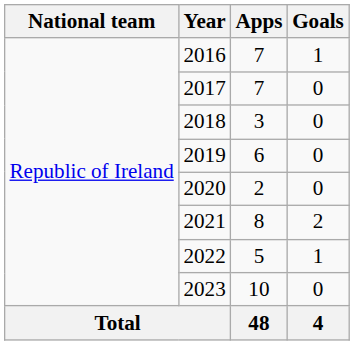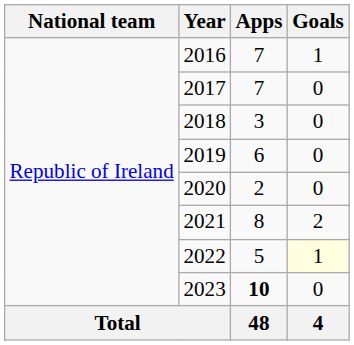2022 | Goals: no background -> lightyellow background
2023 | Apps: normal -> bold
